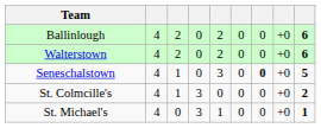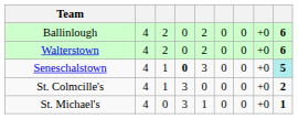Seneschalstown | column 4: normal -> bold
Seneschalstown | column 7: bold -> normal
Seneschalstown | column 9: no background -> paleturquoise background
